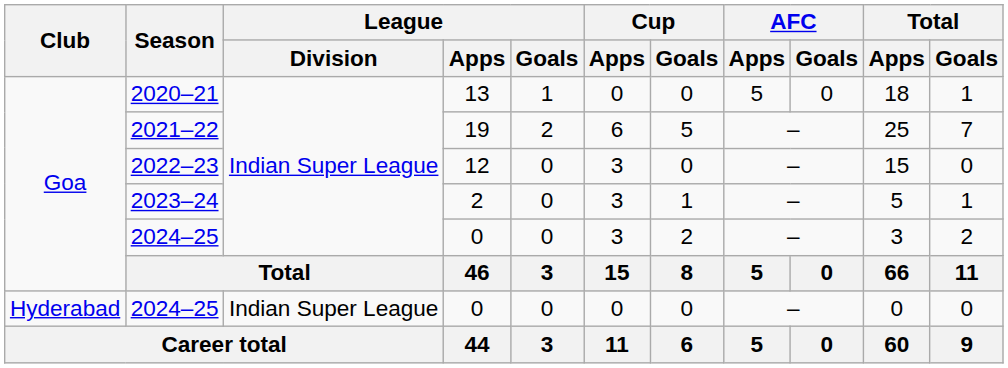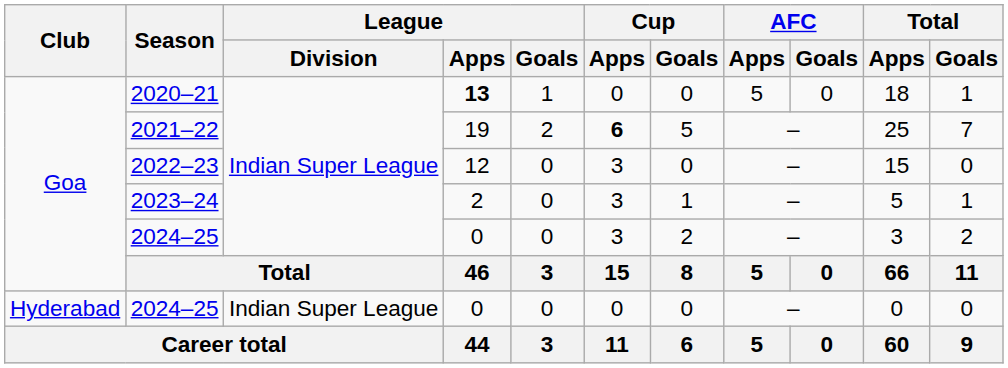2020–21 | League / Apps: normal -> bold
2021–22 | Cup / Apps: normal -> bold
